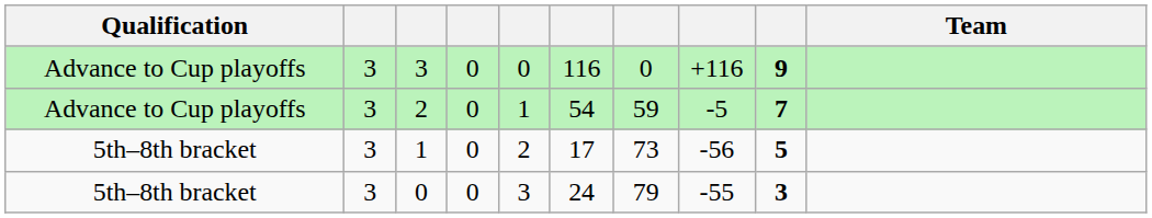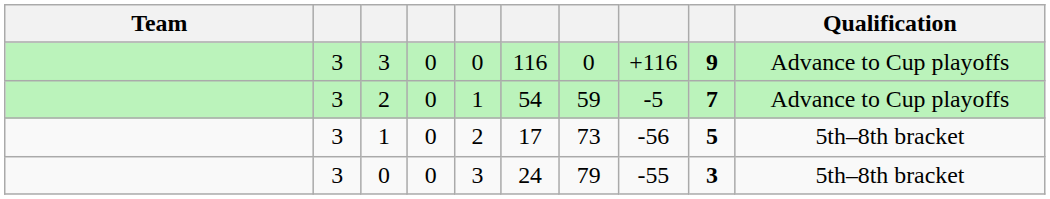columns swapped: Team <-> Qualification
